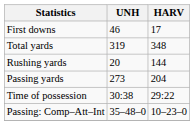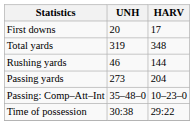First downs | UNH: 46 -> 20
Rushing yards | UNH: 20 -> 46
rows swapped: Passing: Comp–Att–Int <-> Time of possession
